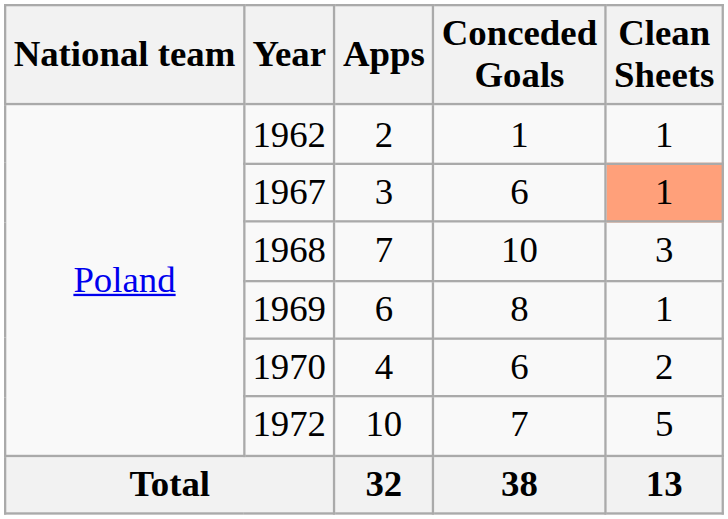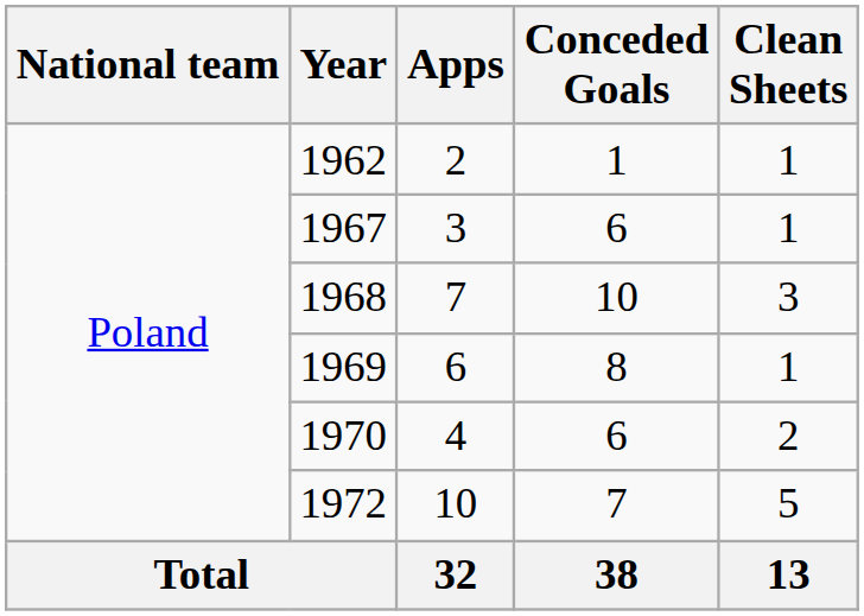1967 | Clean Sheets: lightsalmon background -> no background
